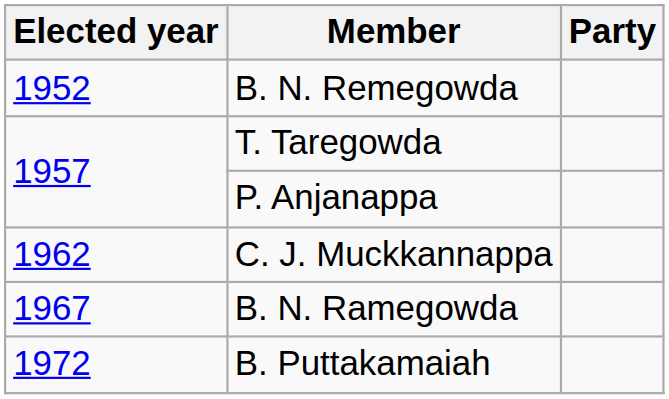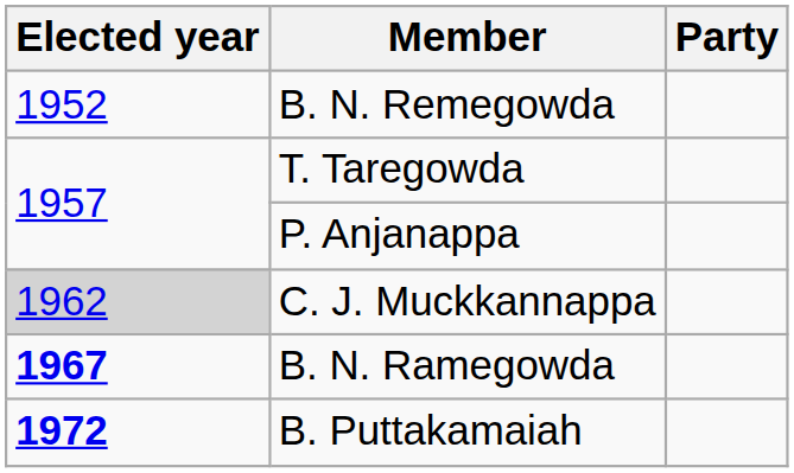C. J. Muckkannappa | Elected year: no background -> lightgrey background
B. N. Ramegowda | Elected year: normal -> bold
B. Puttakamaiah | Elected year: normal -> bold
